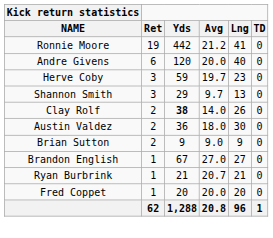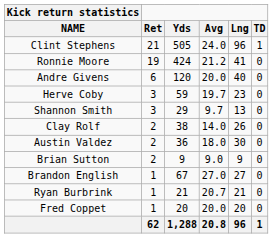+ row: Clint Stephens | 21 | 505 | 24.0 | 96 | 1
Ronnie Moore | Yds: 442 -> 424
Clay Rolf | Yds: bold -> normal
